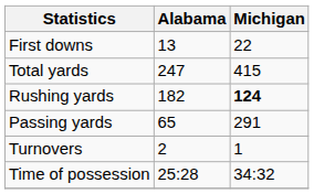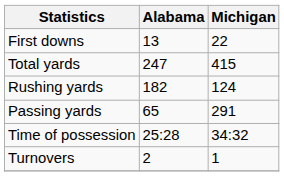Rushing yards | Michigan: bold -> normal
rows swapped: Turnovers <-> Time of possession
